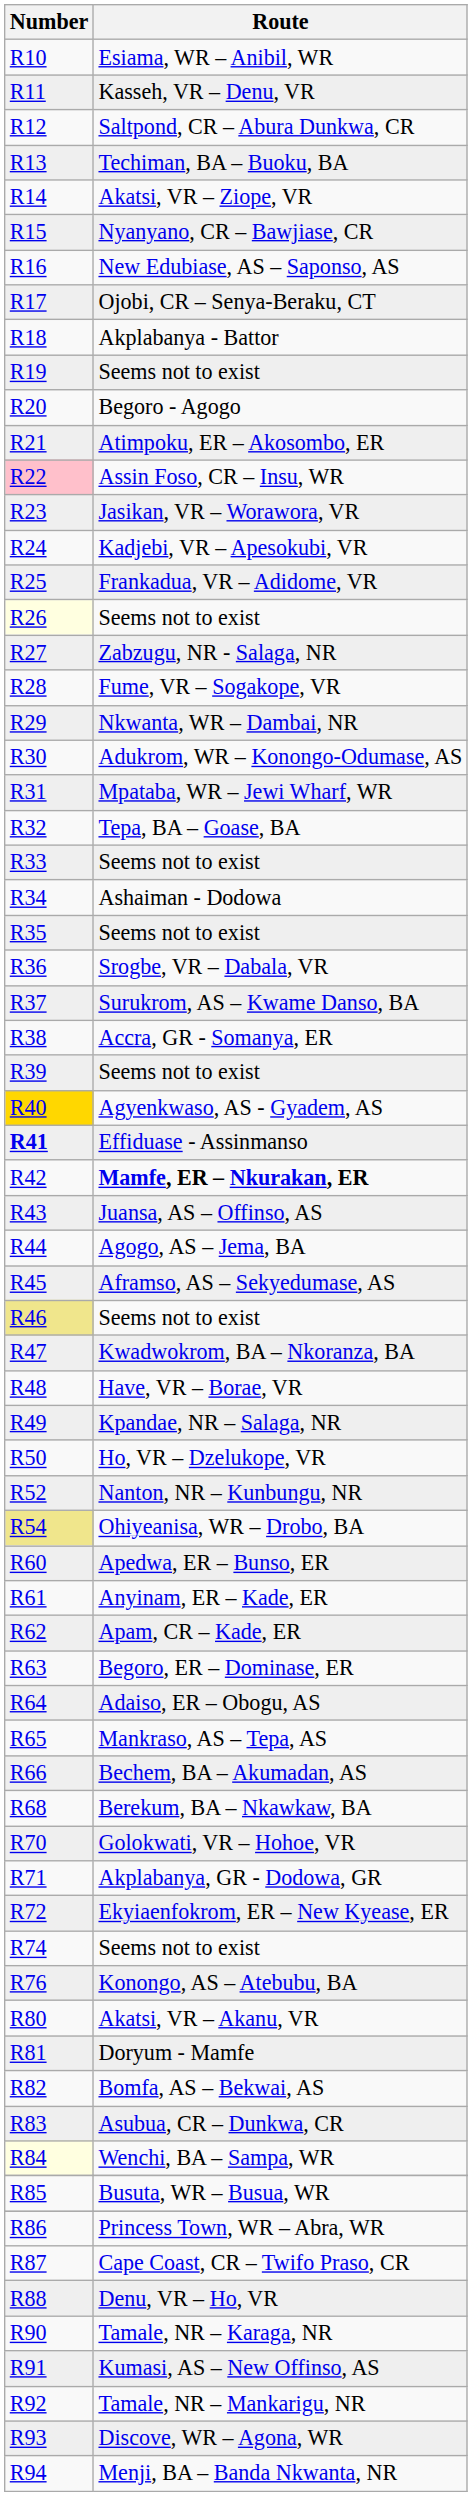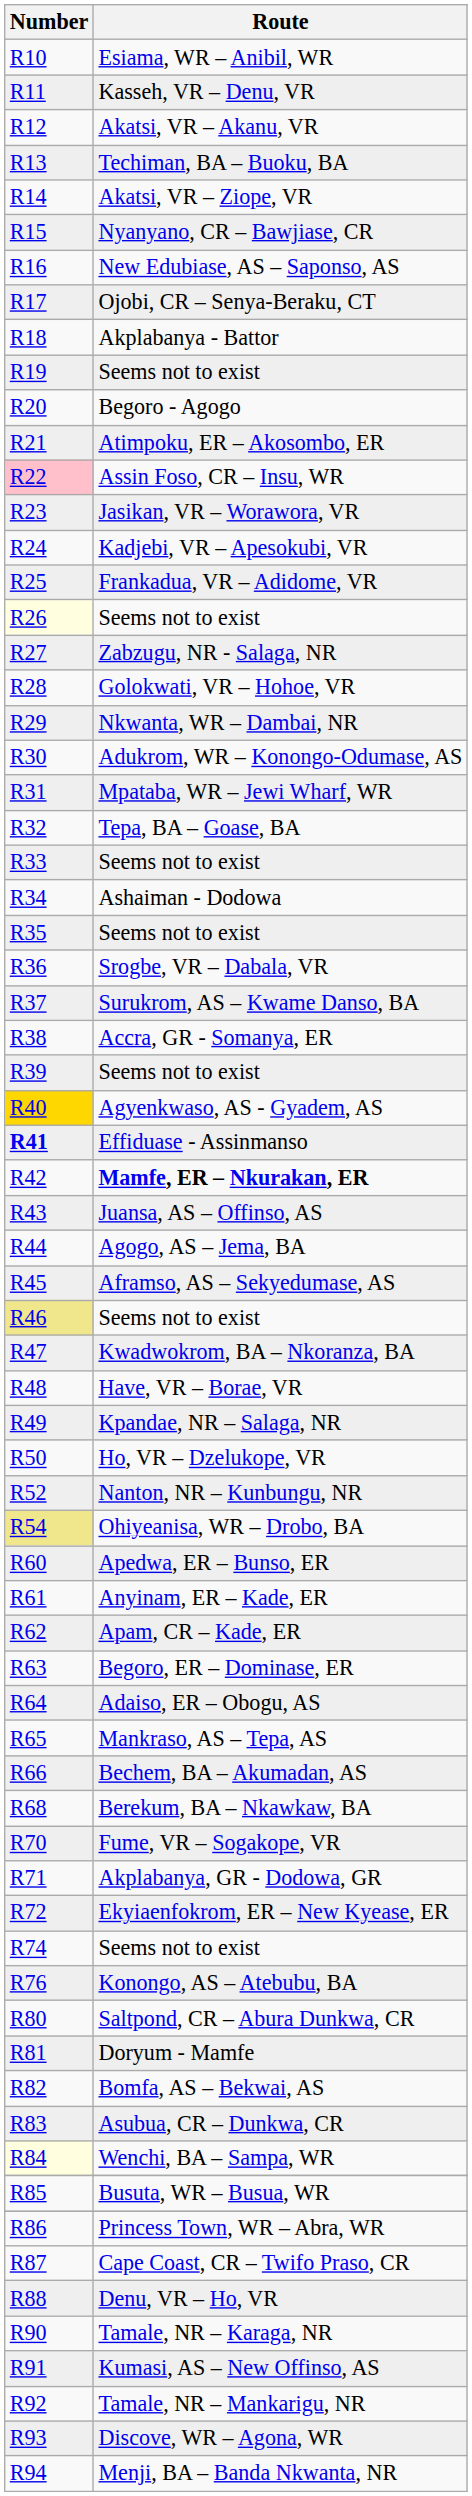row 4 | Route: Saltpond, CR – Abura Dunkwa, CR -> Akatsi, VR – Akanu, VR
row 20 | Route: Fume, VR – Sogakope, VR -> Golokwati, VR – Hohoe, VR
row 53 | Route: Golokwati, VR – Hohoe, VR -> Fume, VR – Sogakope, VR
row 58 | Route: Akatsi, VR – Akanu, VR -> Saltpond, CR – Abura Dunkwa, CR
